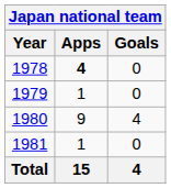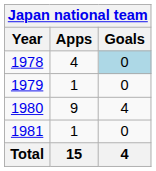1978 | Apps: bold -> normal
1978 | Goals: no background -> lightblue background
